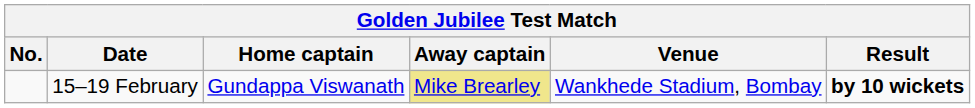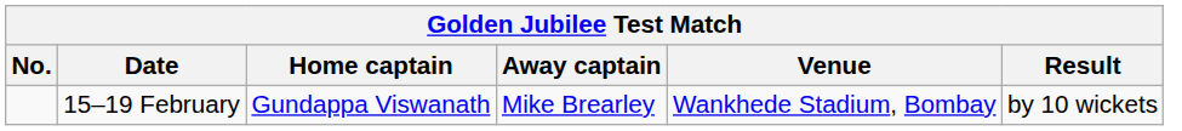15–19 February | Away captain: khaki background -> no background
15–19 February | Result: bold -> normal
